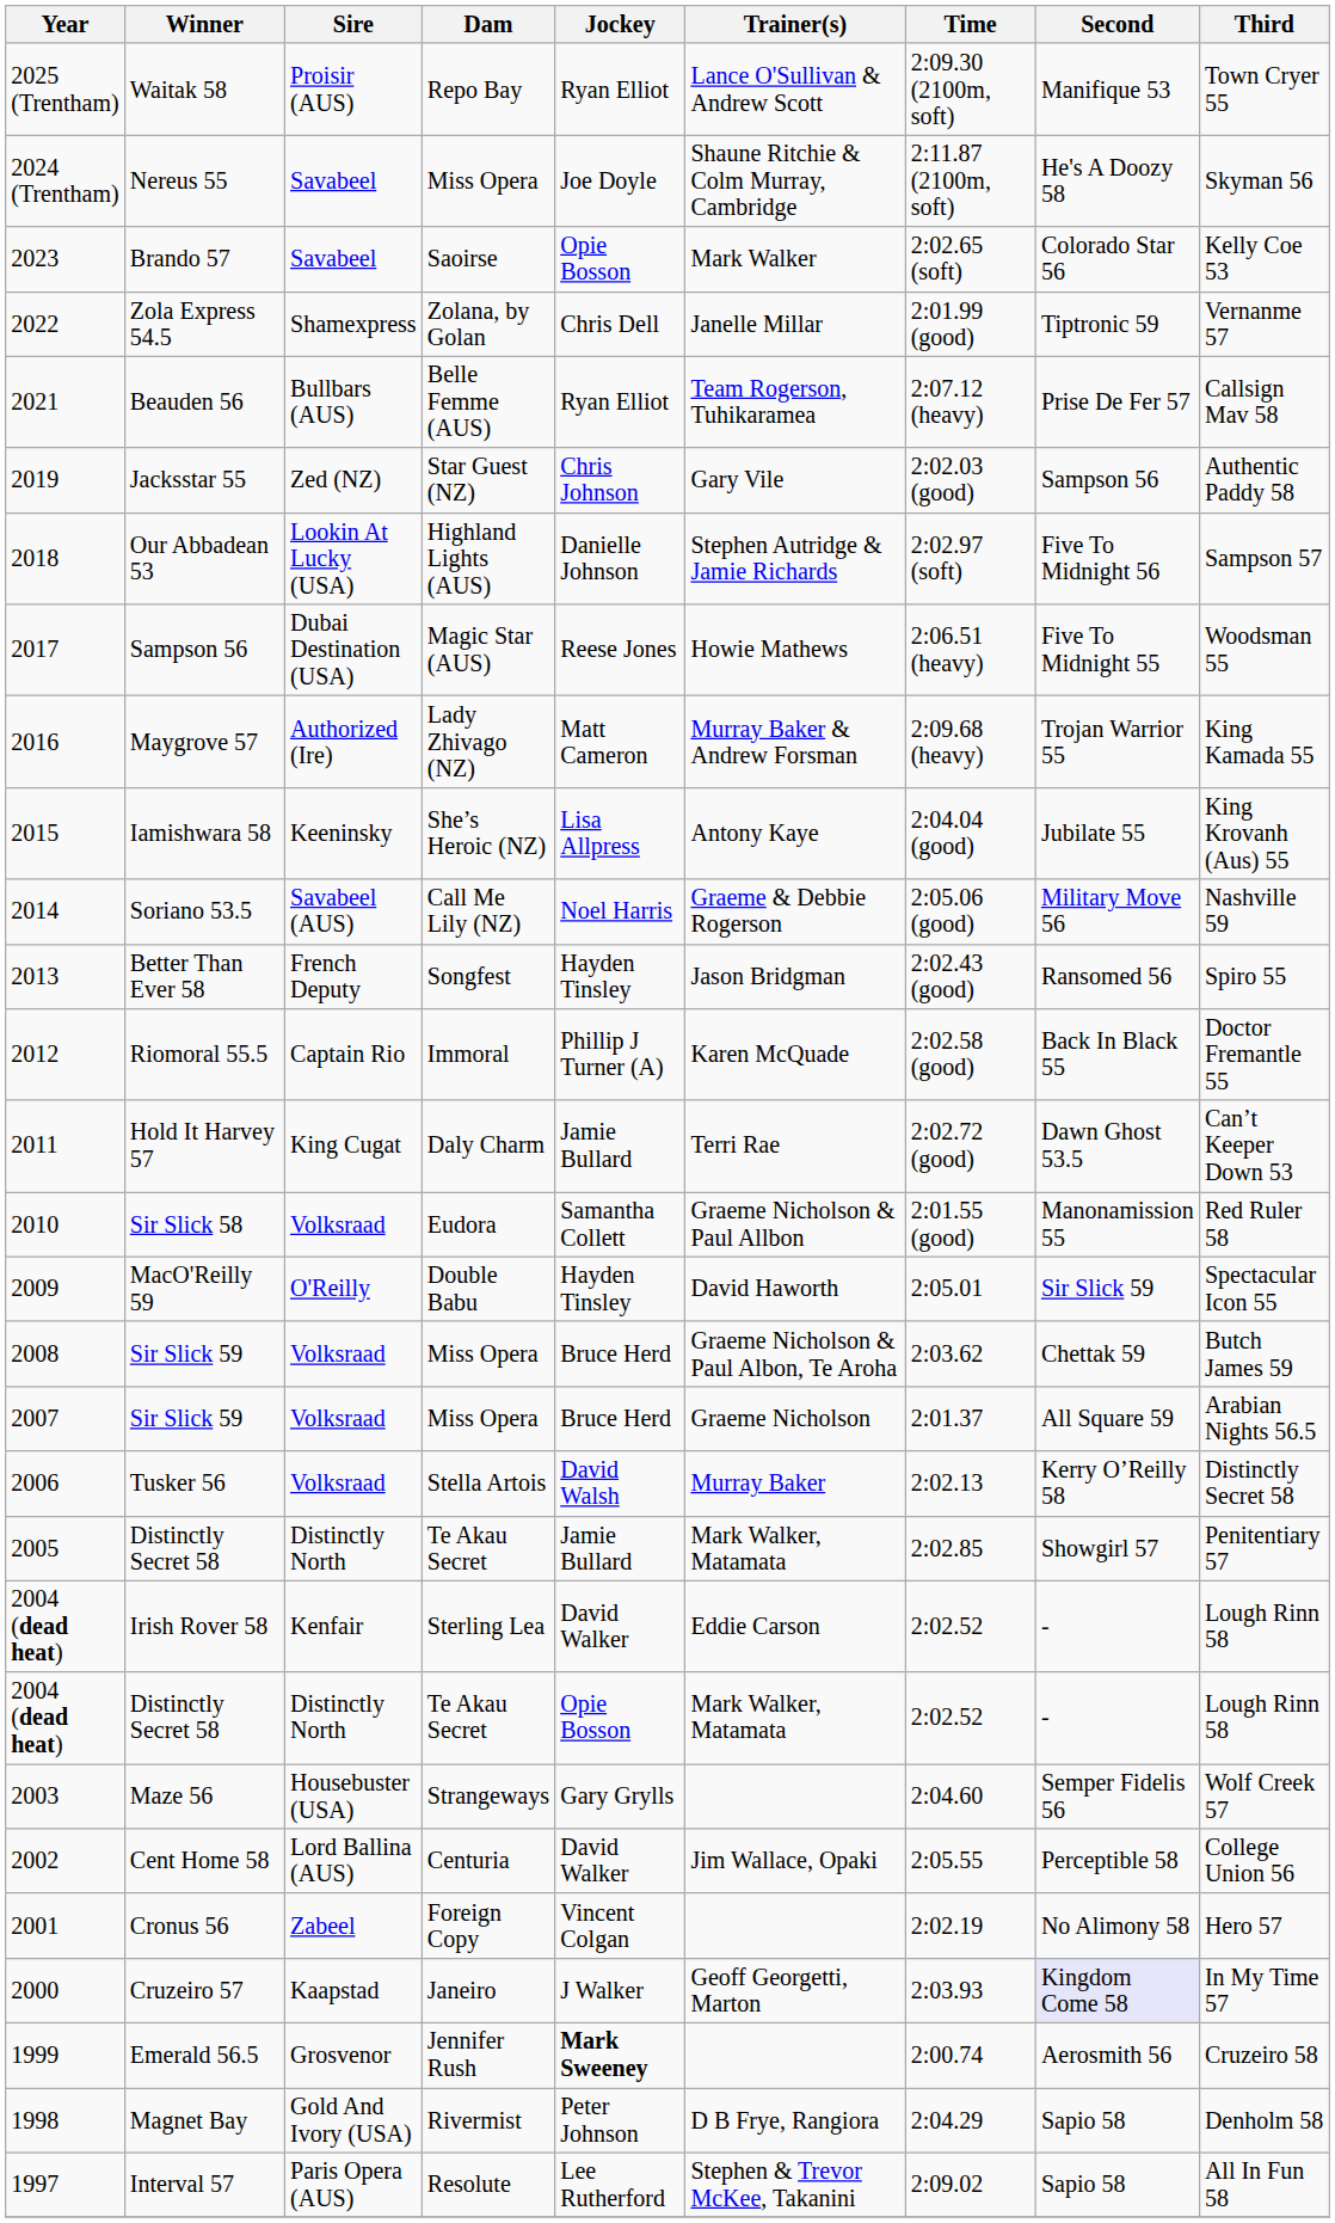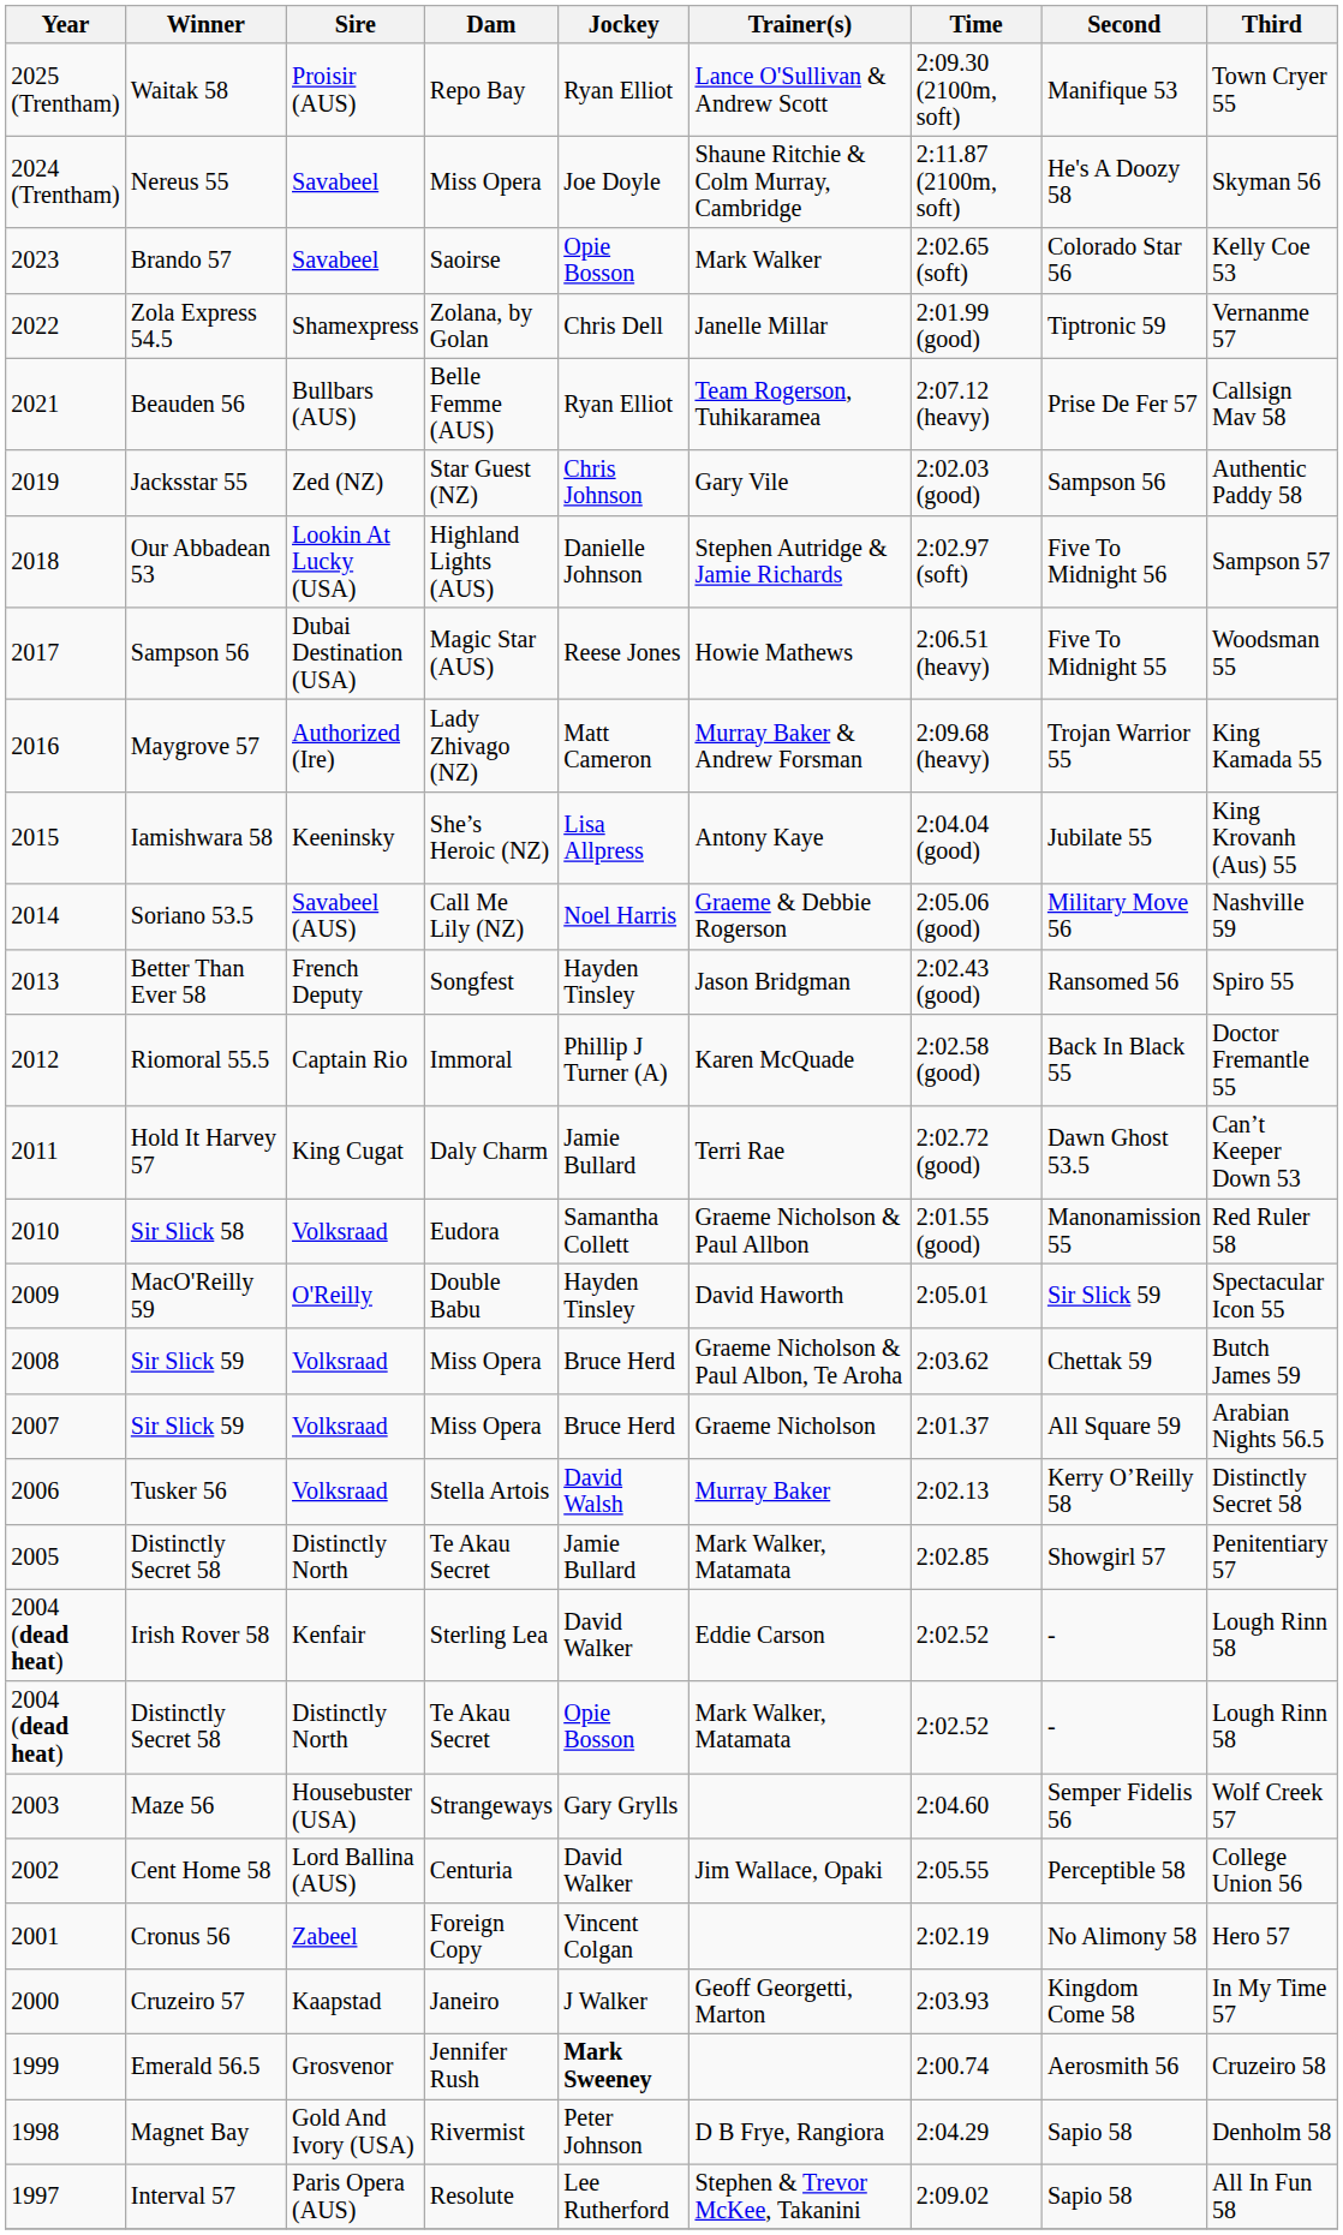Cruzeiro 57 | Second: lavender background -> no background
